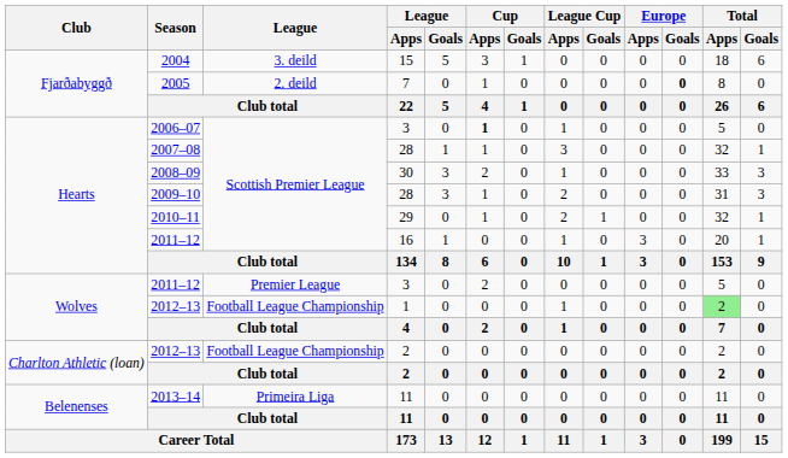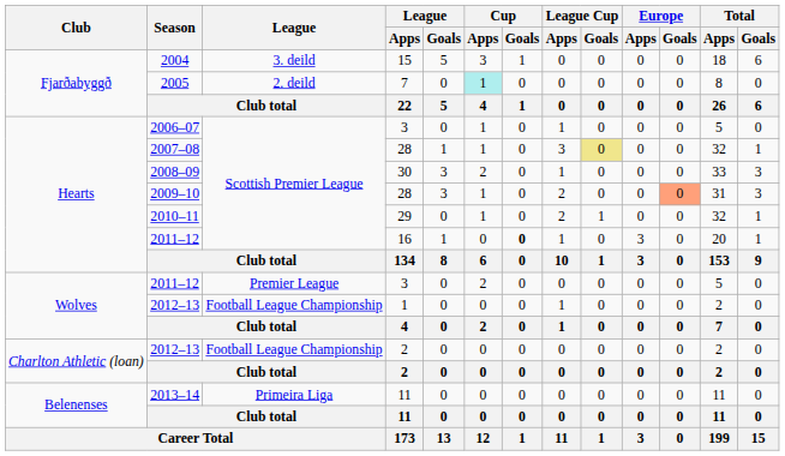2005 | Cup / Apps: no background -> paleturquoise background
2005 | Europe / Goals: bold -> normal
2006–07 | Cup / Apps: bold -> normal
2007–08 | League Cup / Goals: no background -> khaki background
2009–10 | Europe / Goals: no background -> lightsalmon background
2011–12 / 16 | Cup / Goals: normal -> bold
2012–13 / 1 | Total / Apps: lightgreen background -> no background
